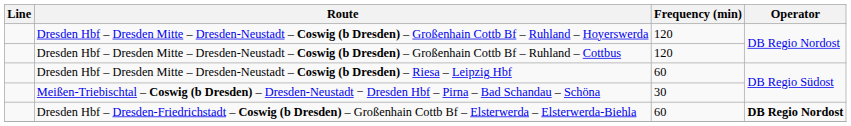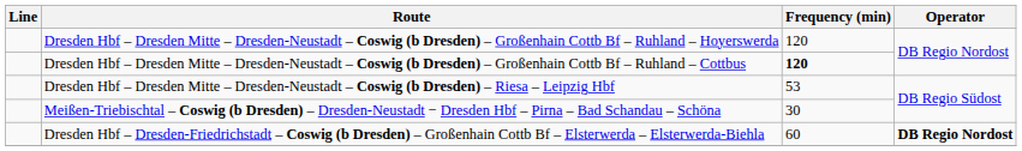row 3 | Frequency (min): normal -> bold
row 4 | Frequency (min): 60 -> 53
